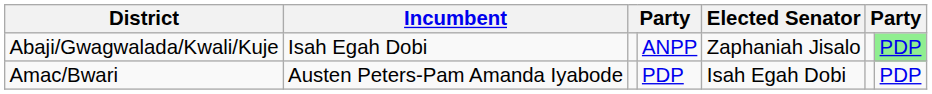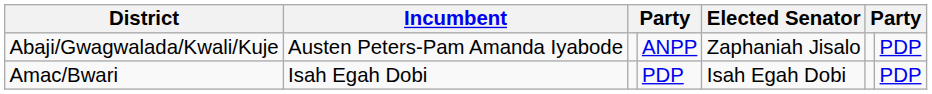Abaji/Gwagwalada/Kwali/Kuje | Incumbent: Isah Egah Dobi -> Austen Peters-Pam Amanda Iyabode
Abaji/Gwagwalada/Kwali/Kuje | column 7: lightgreen background -> no background
Amac/Bwari | Incumbent: Austen Peters-Pam Amanda Iyabode -> Isah Egah Dobi
